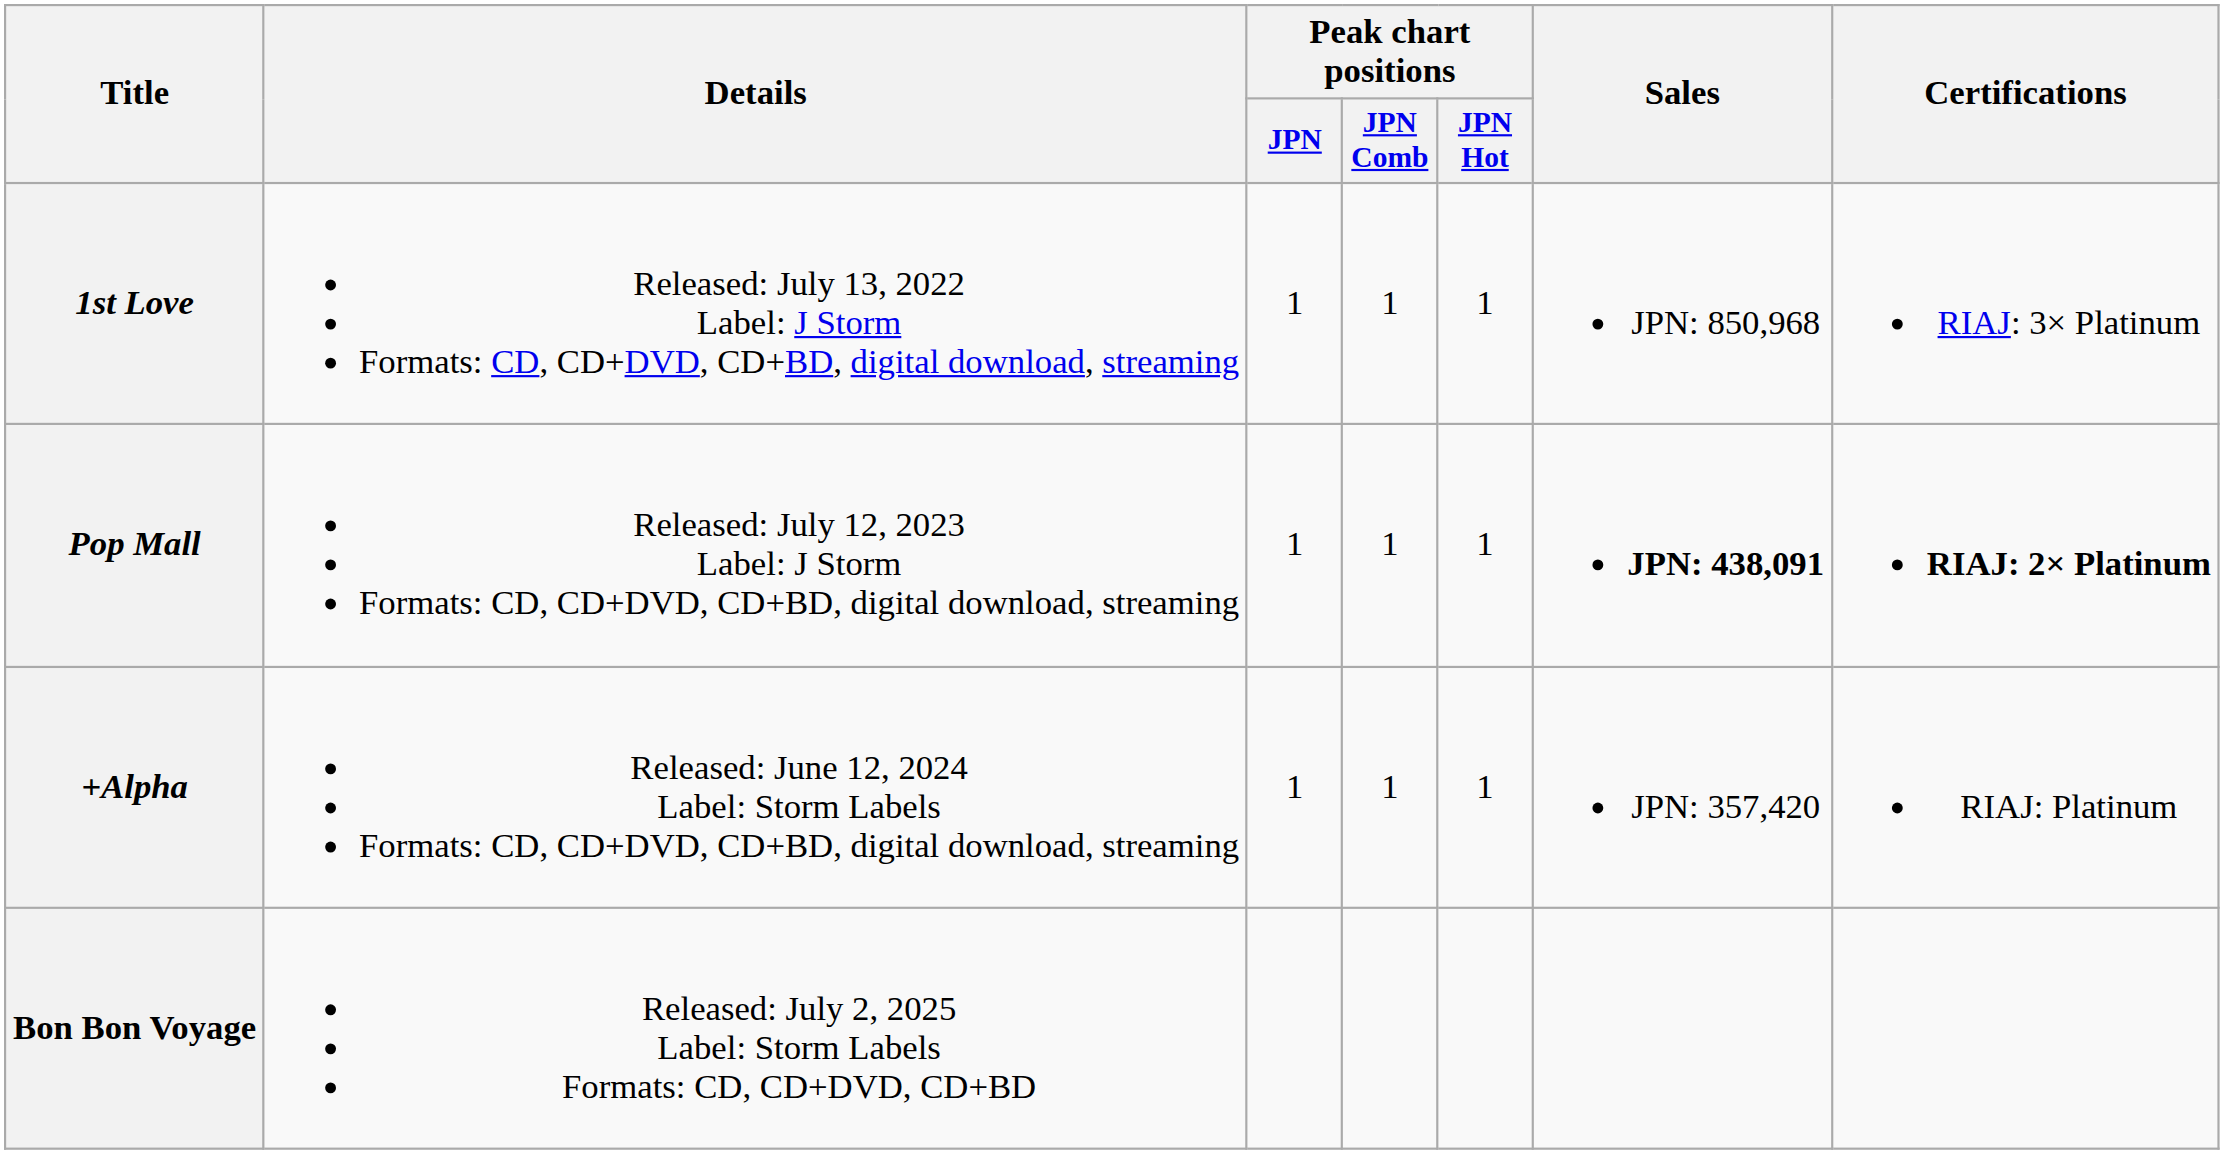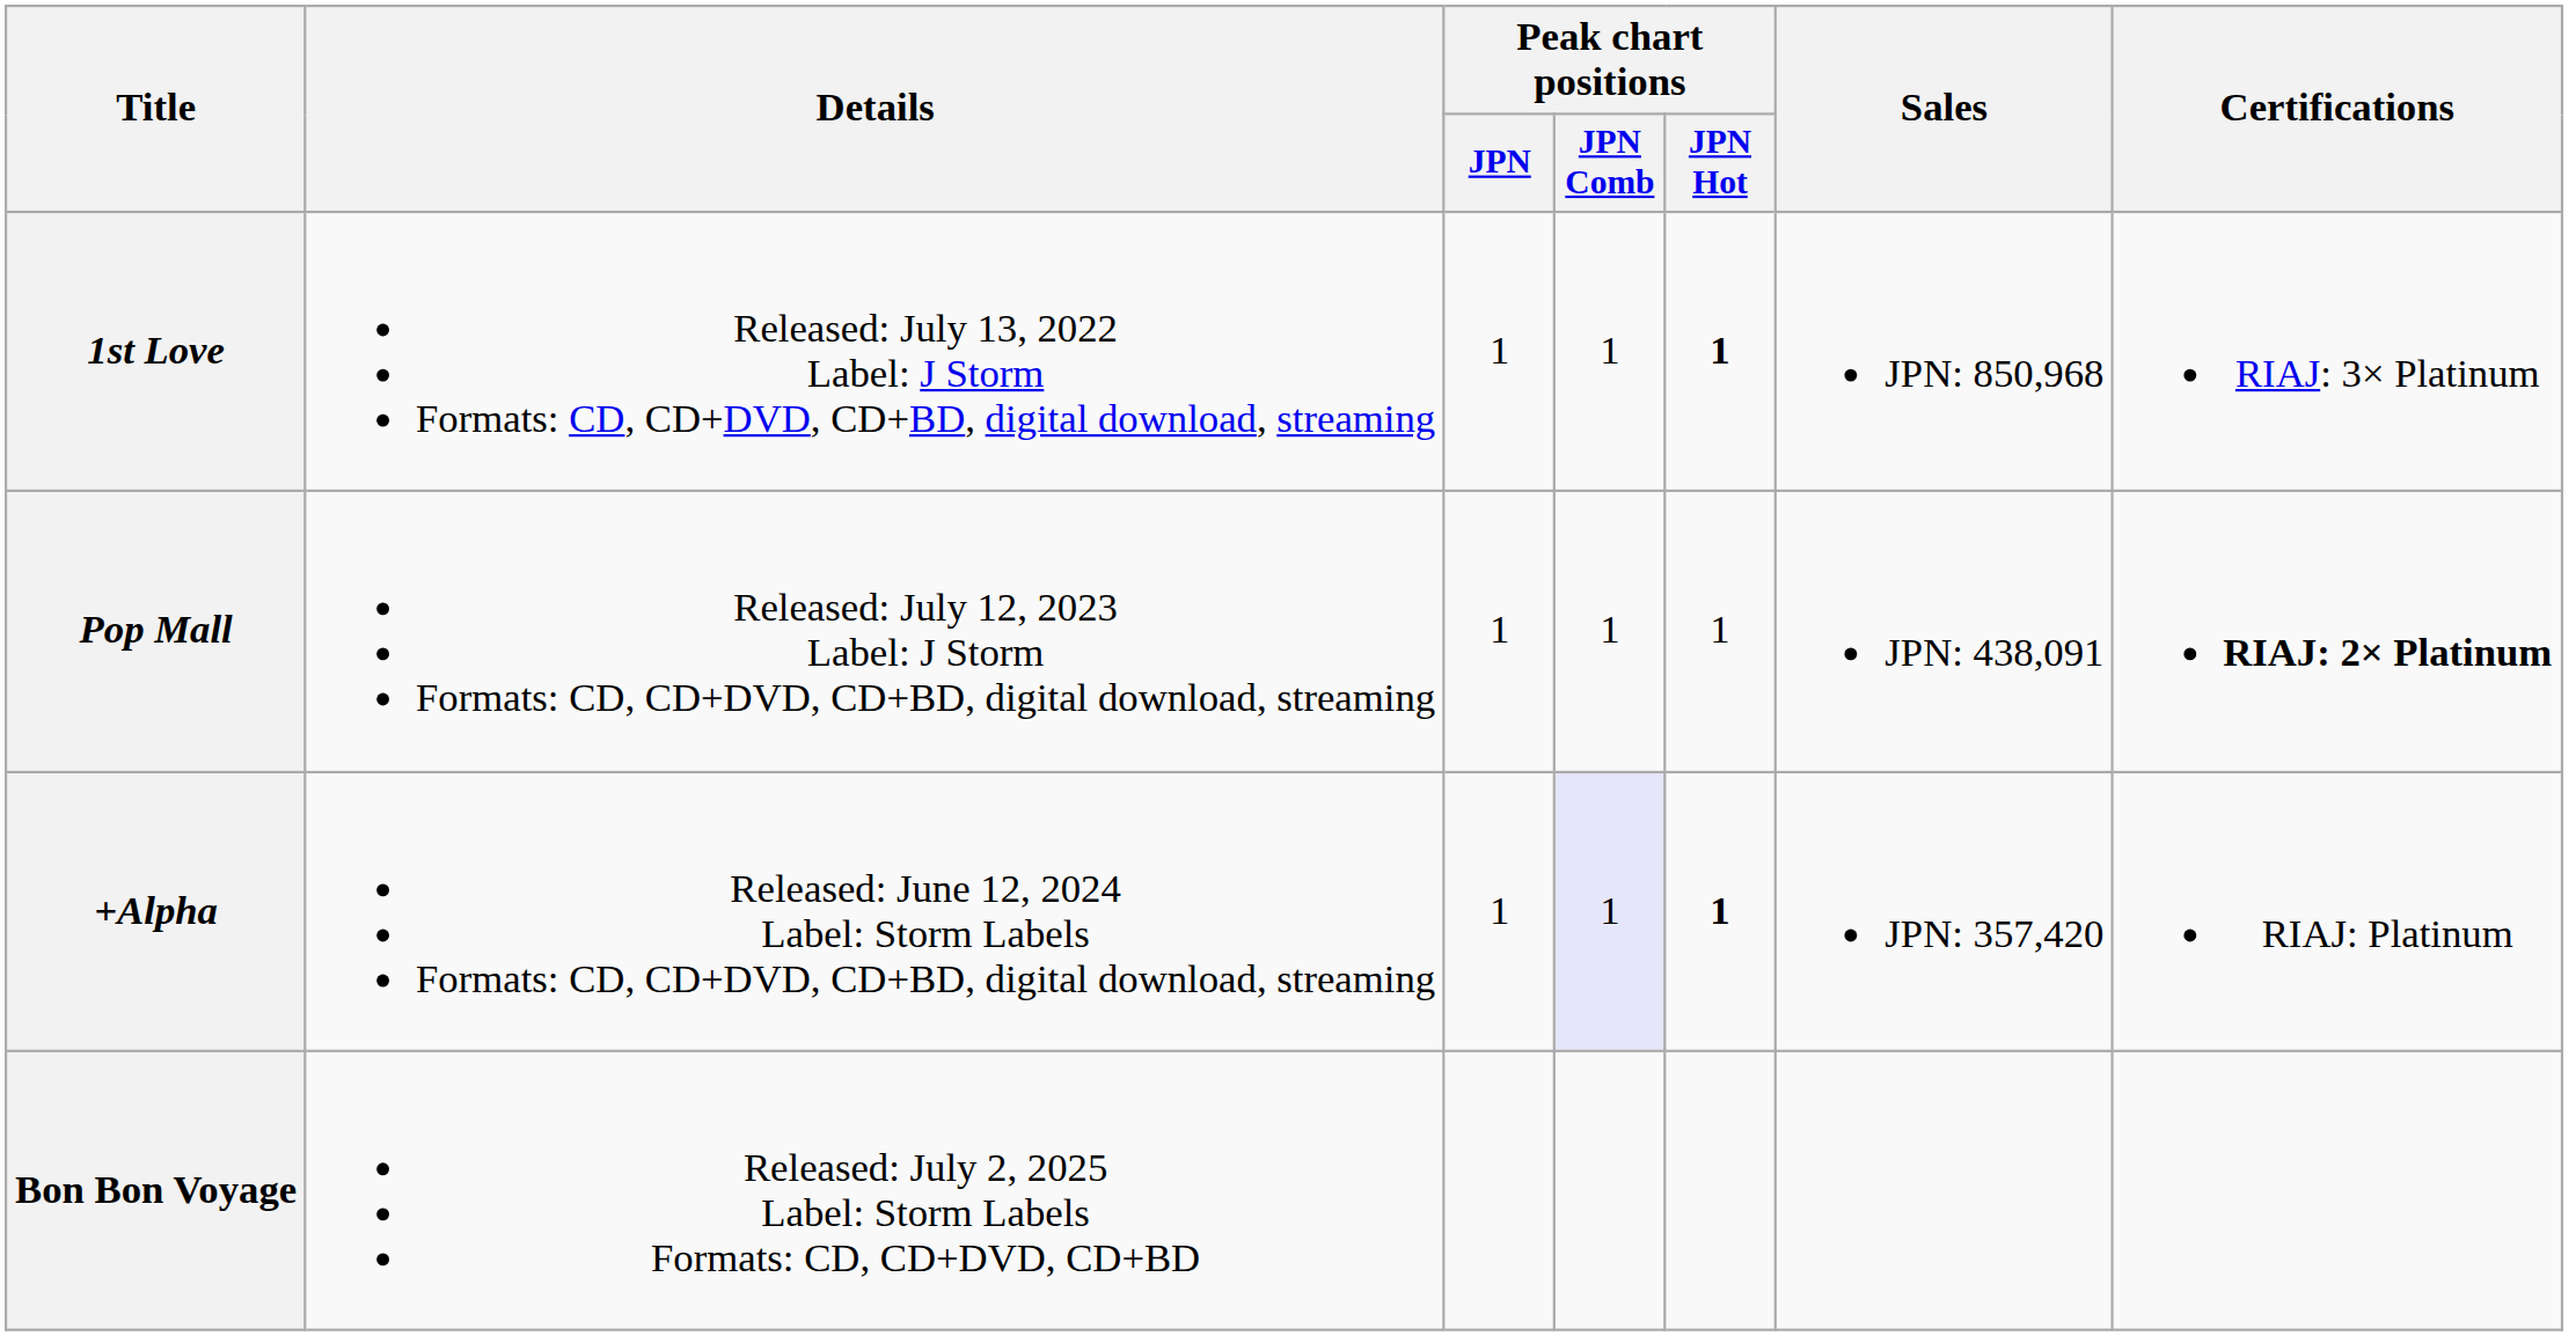1st Love | Peak chart positions / JPN Hot: normal -> bold
Pop Mall | Sales: bold -> normal
+Alpha | Peak chart positions / JPN Comb: no background -> lavender background
+Alpha | Peak chart positions / JPN Hot: normal -> bold
